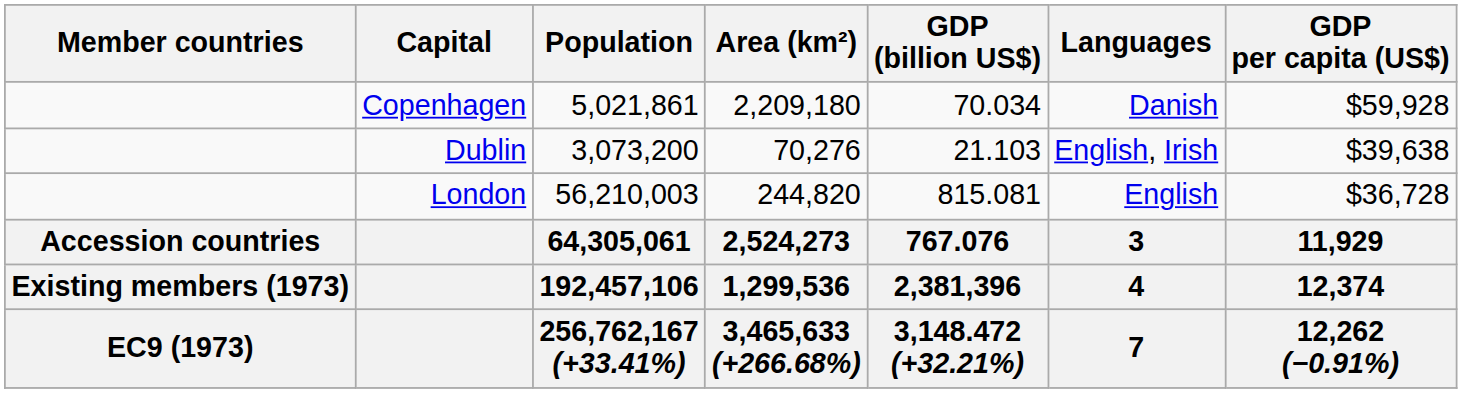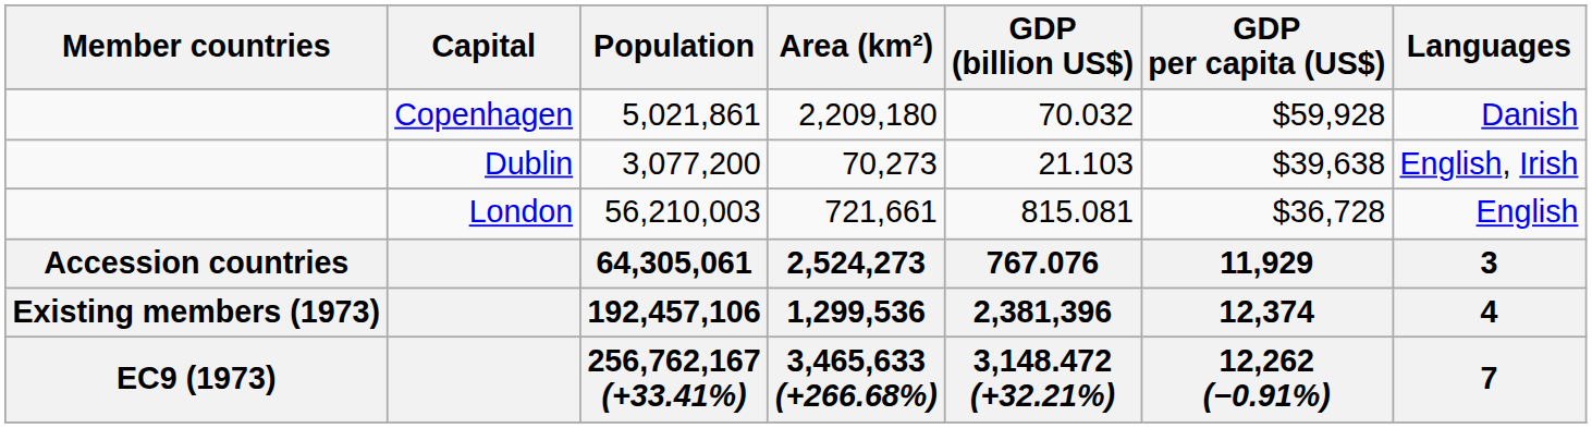columns swapped: GDP per capita (US$) <-> Languages
Copenhagen | GDP (billion US$): 70.034 -> 70.032
Dublin | Population: 3,073,200 -> 3,077,200
Dublin | Area (km²): 70,276 -> 70,273
London | Area (km²): 244,820 -> 721,661
